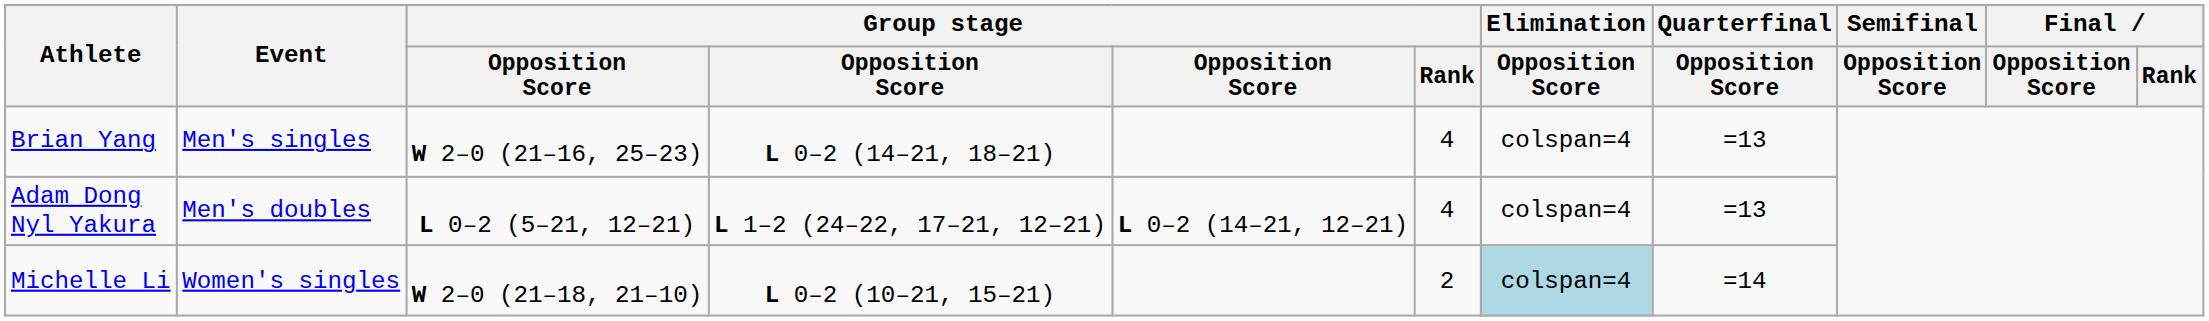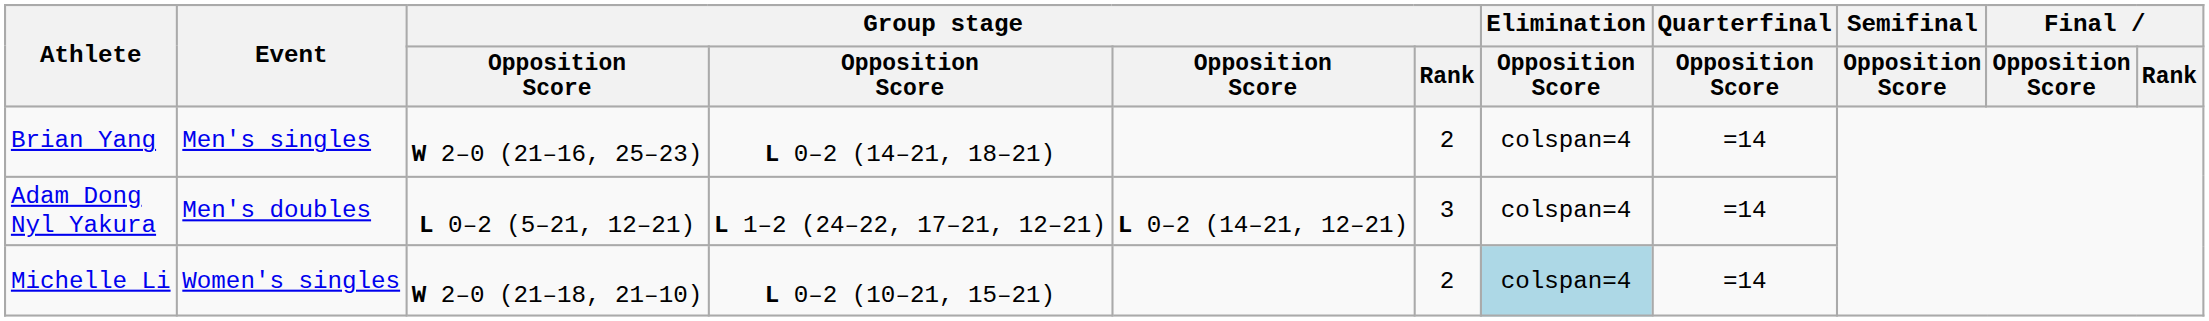Brian Yang | Group stage / Rank: 4 -> 2
Brian Yang | Quarterfinal / Opposition Score: =13 -> =14
Adam Dong Nyl Yakura | Group stage / Rank: 4 -> 3
Adam Dong Nyl Yakura | Quarterfinal / Opposition Score: =13 -> =14
